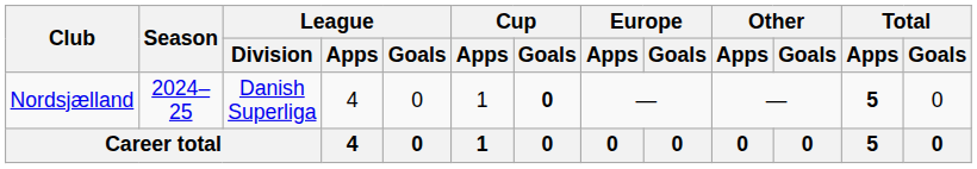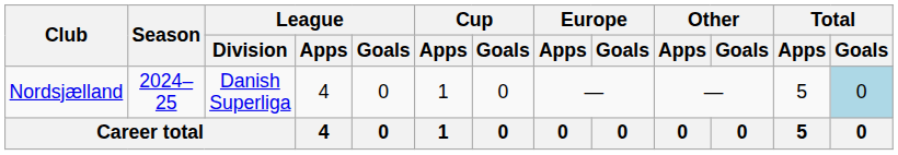Nordsjælland | Cup / Goals: bold -> normal
Nordsjælland | Total / Apps: bold -> normal
Nordsjælland | Total / Goals: no background -> lightblue background
